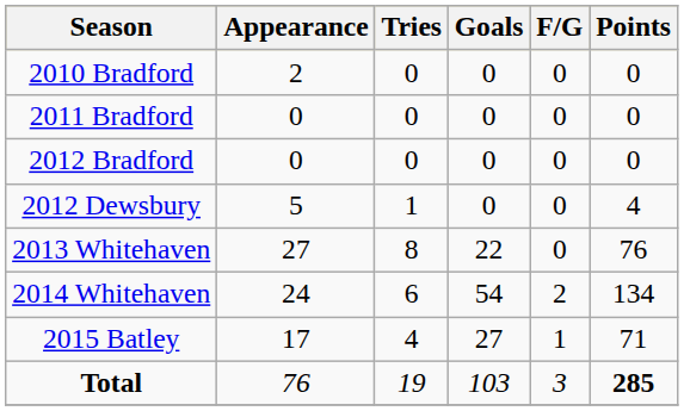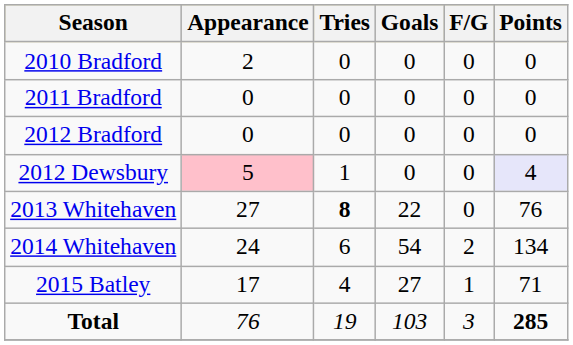2012 Dewsbury | Appearance: no background -> pink background
2012 Dewsbury | Points: no background -> lavender background
2013 Whitehaven | Tries: normal -> bold
